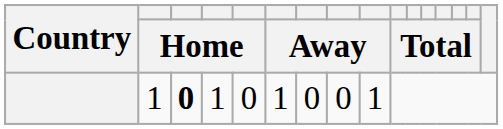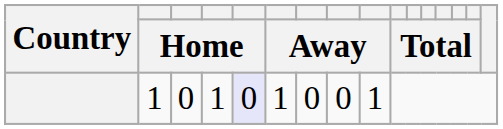row 3 | column 3: bold -> normal
row 3 | column 5: no background -> lavender background
